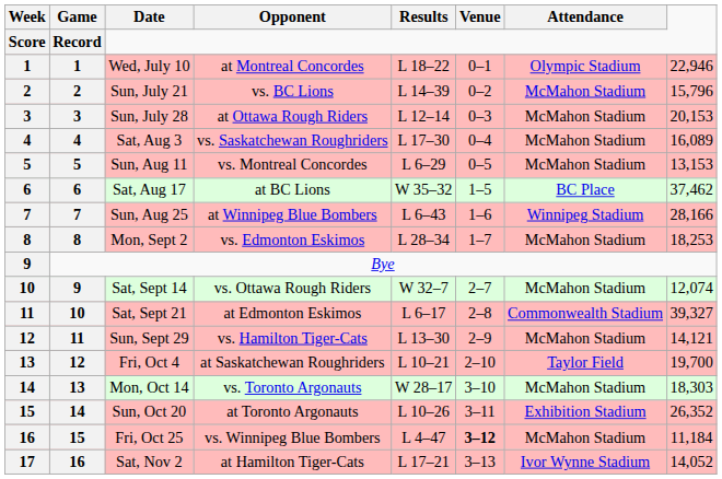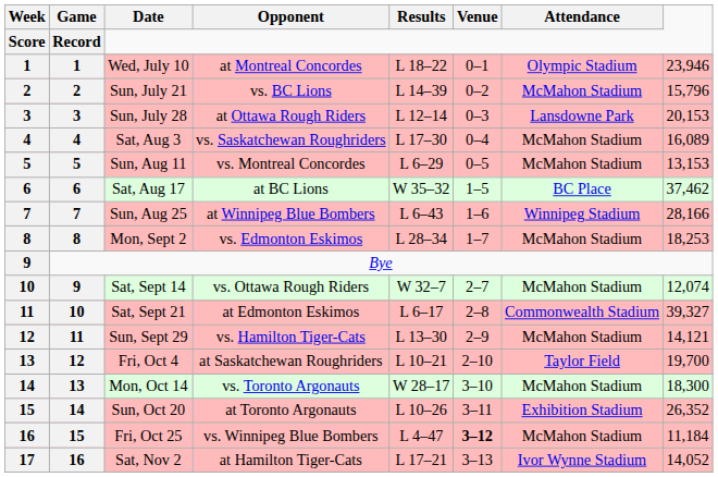Wed, July 10 | column 8: 22,946 -> 23,946
Sun, July 28 | Attendance: McMahon Stadium -> Lansdowne Park
Mon, Oct 14 | column 8: 18,303 -> 18,300
